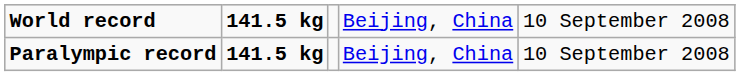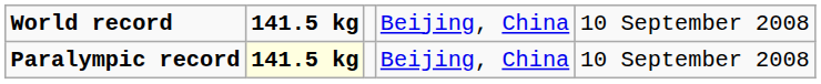Paralympic record | column 2: no background -> lightyellow background
